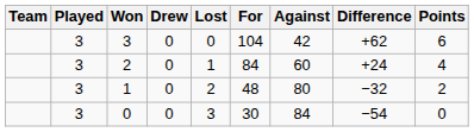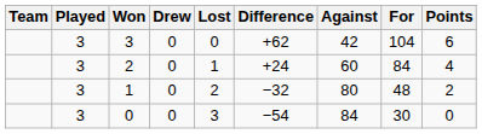columns swapped: For <-> Difference
